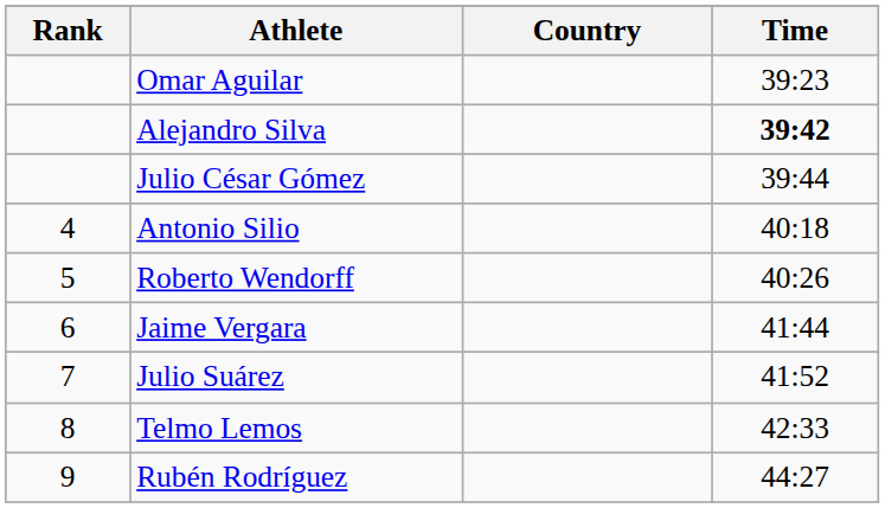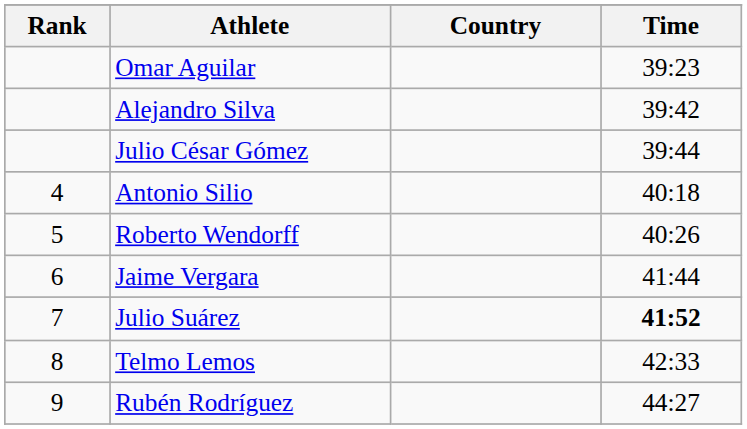Alejandro Silva | Time: bold -> normal
Julio Suárez | Time: normal -> bold
